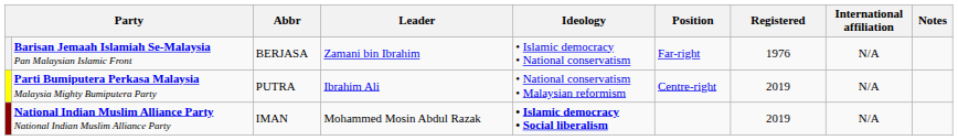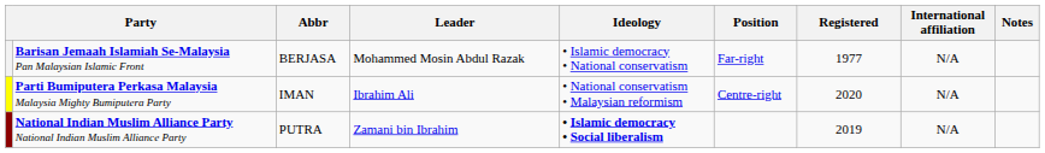row 2 | Leader: Zamani bin Ibrahim -> Mohammed Mosin Abdul Razak
row 2 | Registered: 1976 -> 1977
row 3 | Abbr: PUTRA -> IMAN
row 3 | Registered: 2019 -> 2020
row 4 | Abbr: IMAN -> PUTRA
row 4 | Leader: Mohammed Mosin Abdul Razak -> Zamani bin Ibrahim
